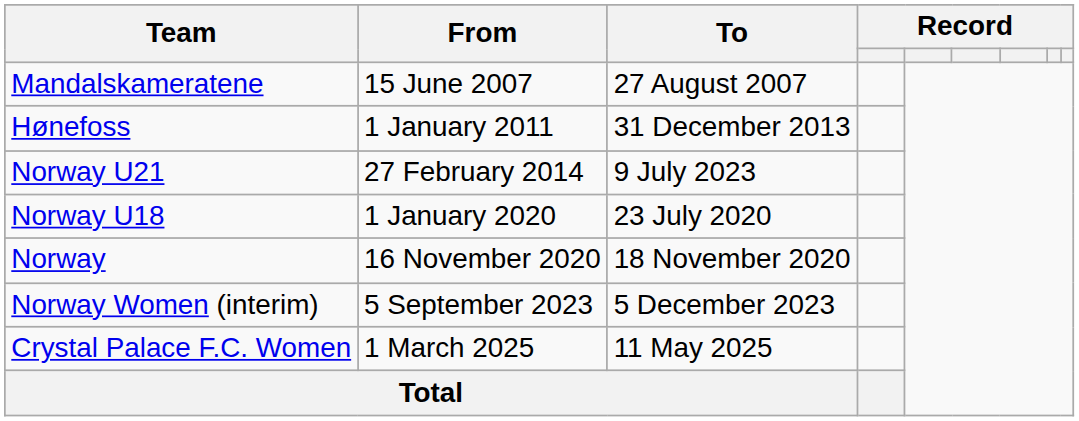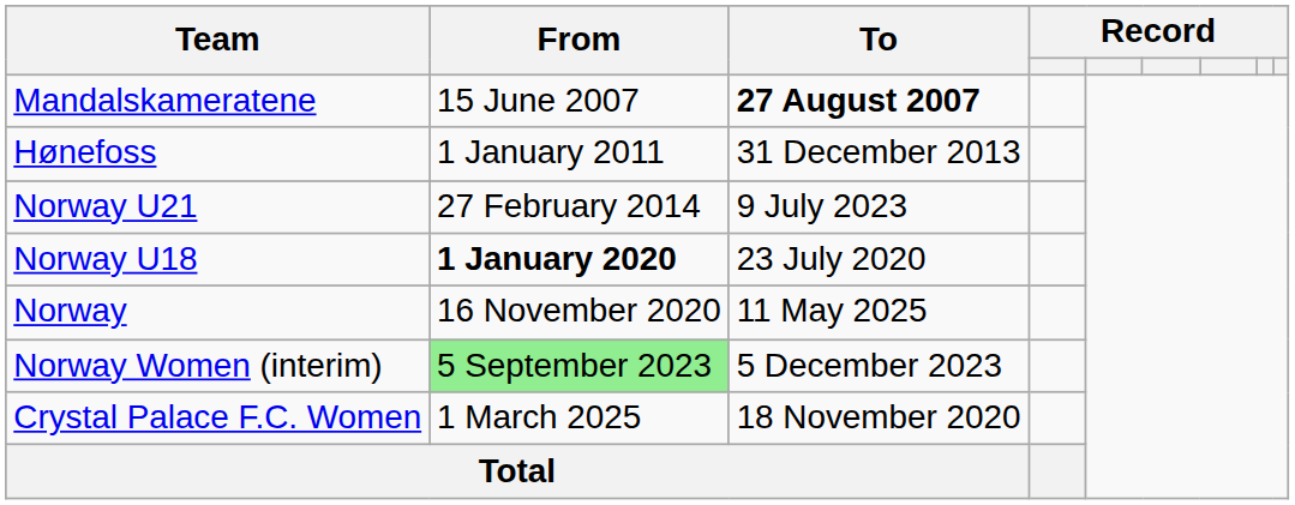Mandalskameratene | To: normal -> bold
Norway U18 | From: normal -> bold
Norway | To: 18 November 2020 -> 11 May 2025
Norway Women (interim) | From: no background -> lightgreen background
Crystal Palace F.C. Women | To: 11 May 2025 -> 18 November 2020
